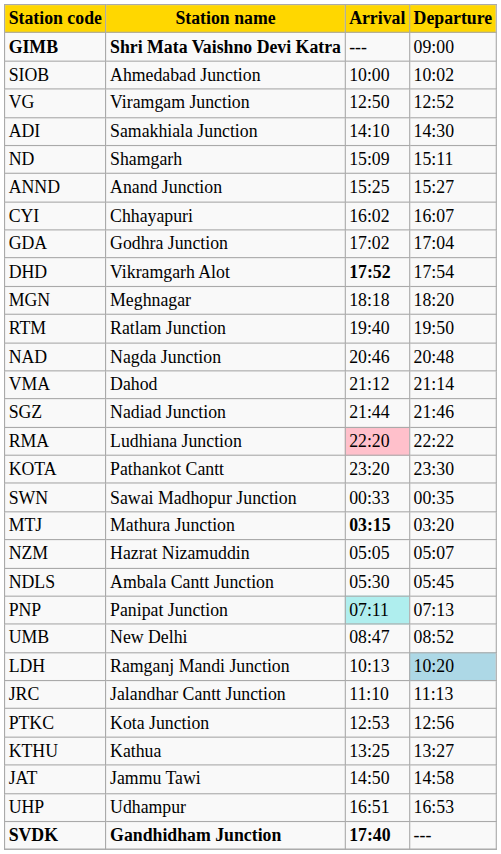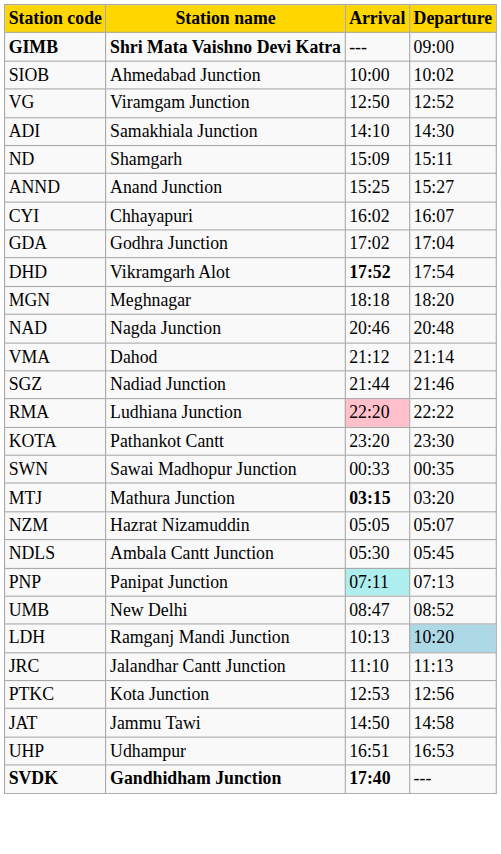- row: RTM | Ratlam Junction | 19:40 | 19:50
- row: KTHU | Kathua | 13:25 | 13:27
